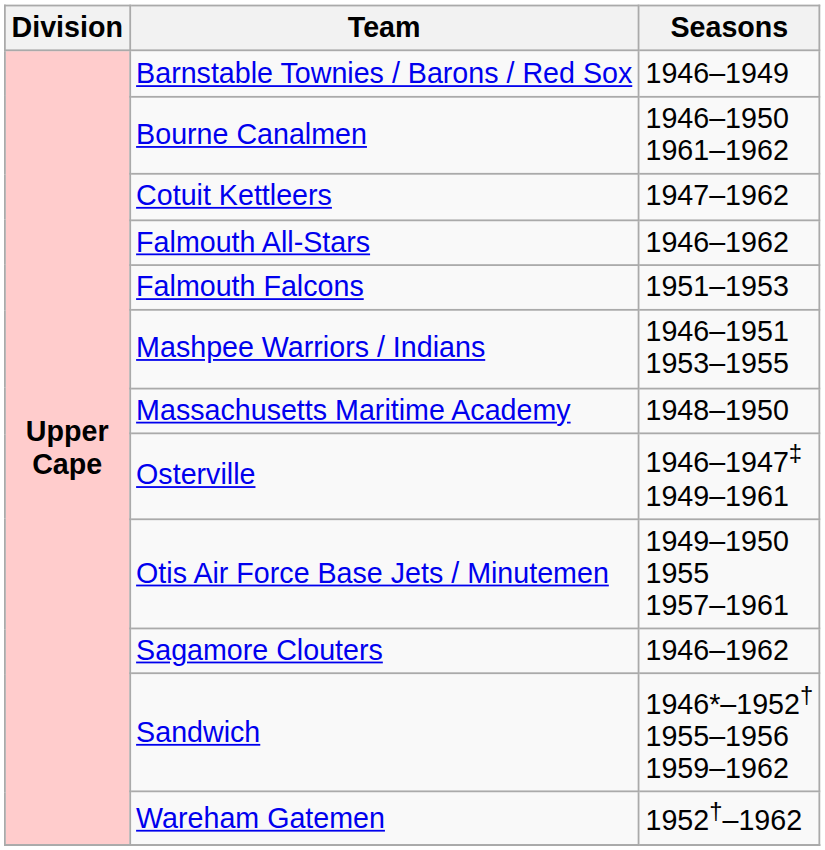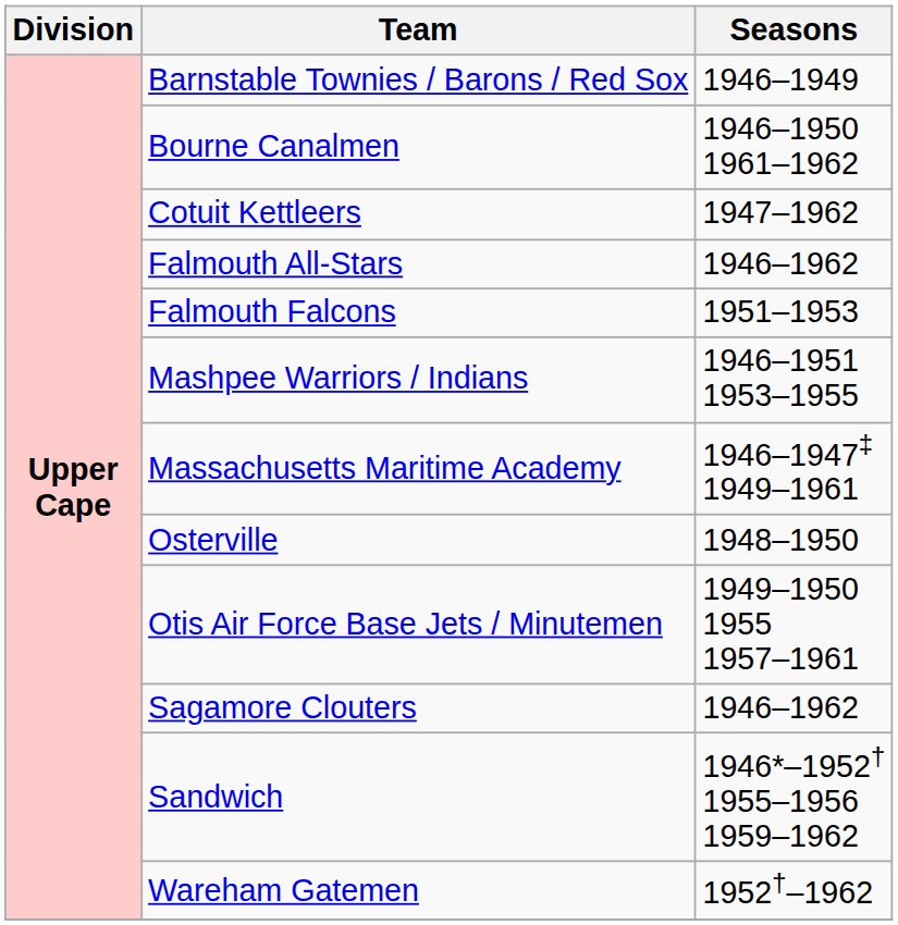Massachusetts Maritime Academy | Seasons: 1948–1950 -> 1946–1947‡ 1949–1961
Osterville | Seasons: 1946–1947‡ 1949–1961 -> 1948–1950
